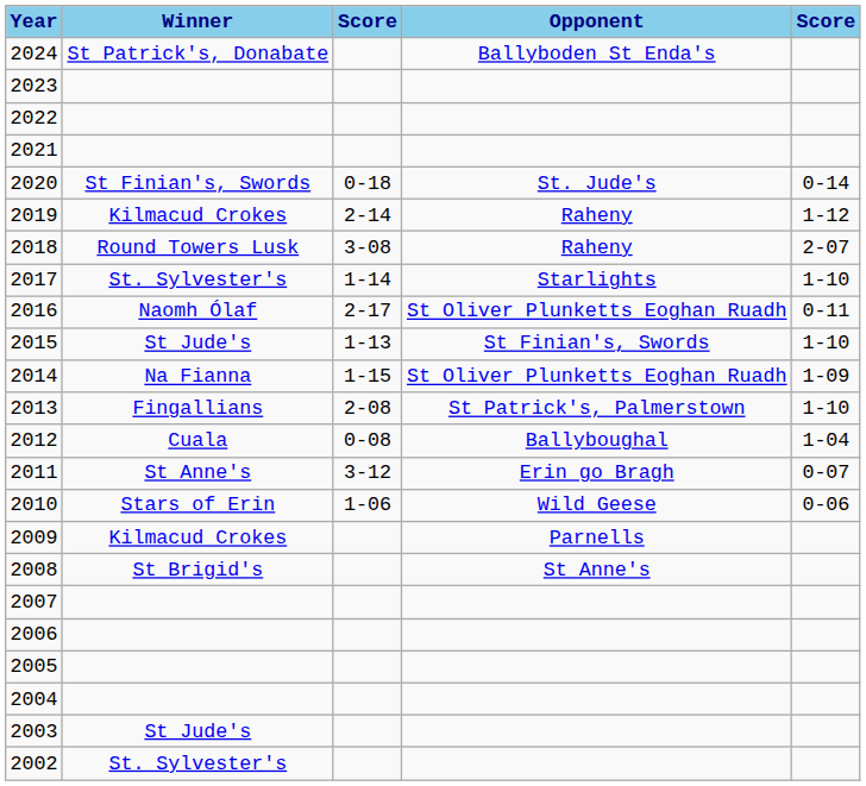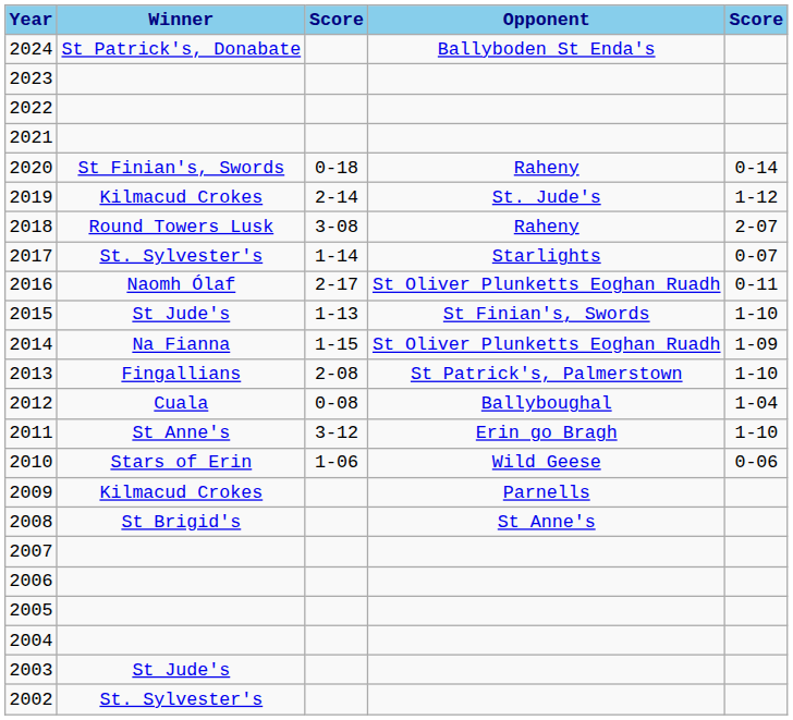2020 | Opponent: St. Jude's -> Raheny
2019 | Opponent: Raheny -> St. Jude's
2017 | column 5: 1-10 -> 0-07
2011 | column 5: 0-07 -> 1-10
